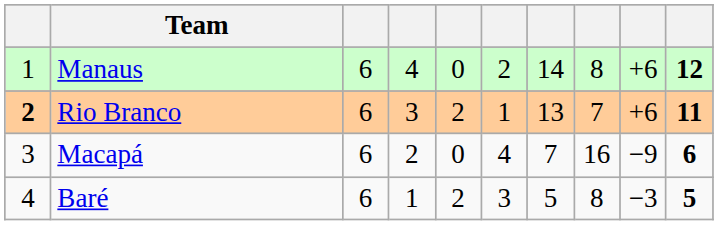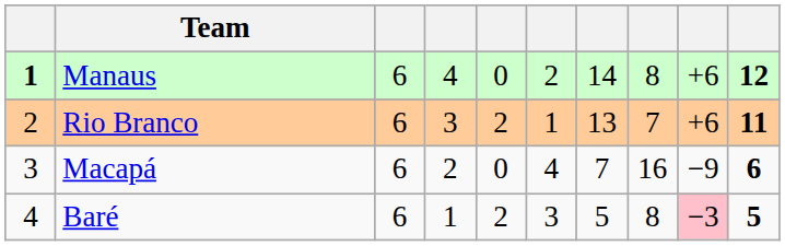Manaus | column 1: normal -> bold
Rio Branco | column 1: bold -> normal
Baré | column 9: no background -> pink background
